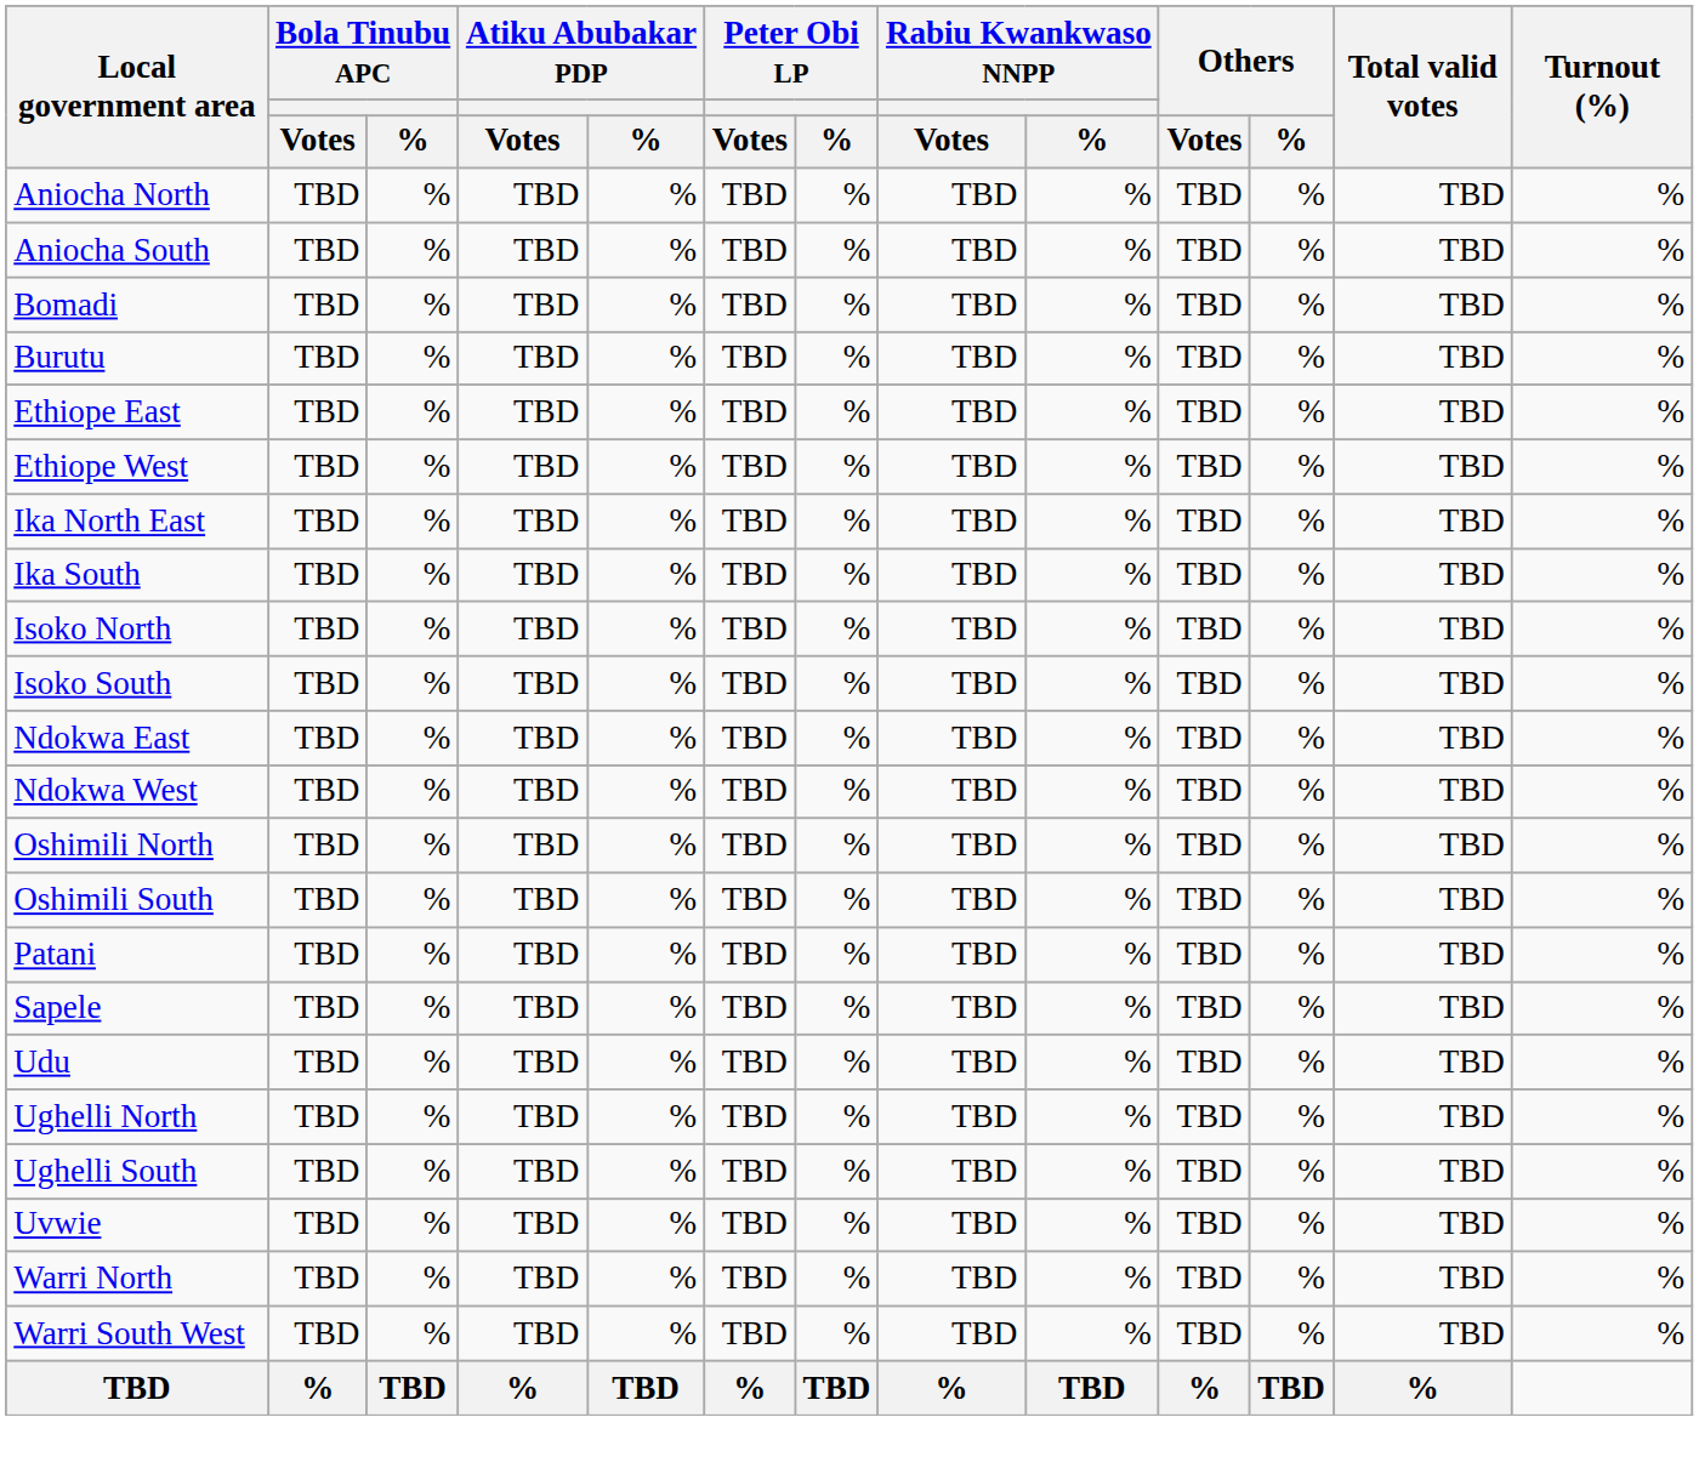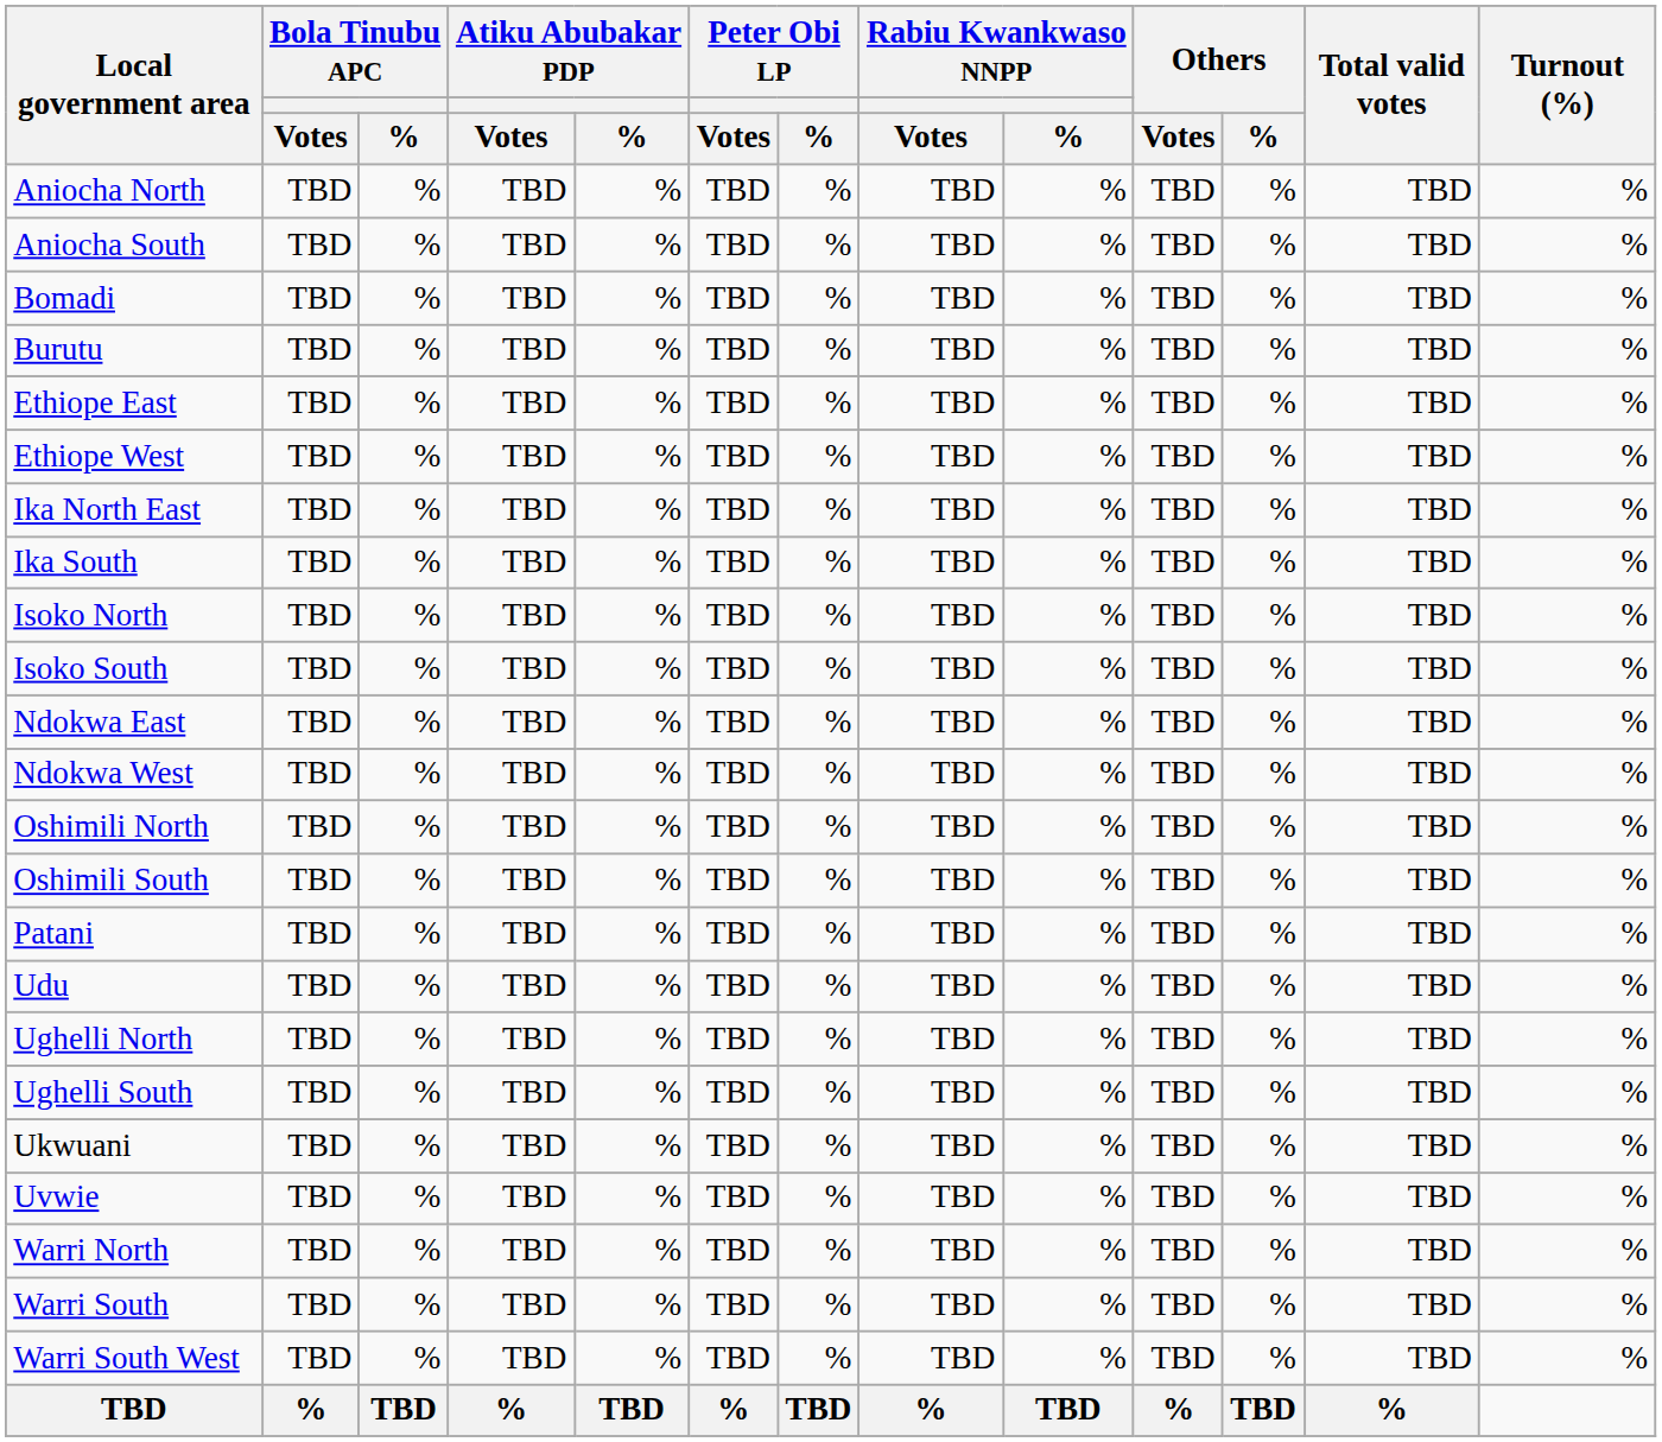- row: Sapele | TBD | % | TBD | % | TBD | % | TBD | % | TBD | % | TBD | %
+ row: Ukwuani | TBD | % | TBD | % | TBD | % | TBD | % | TBD | % | TBD | %
+ row: Warri South | TBD | % | TBD | % | TBD | % | TBD | % | TBD | % | TBD | %
